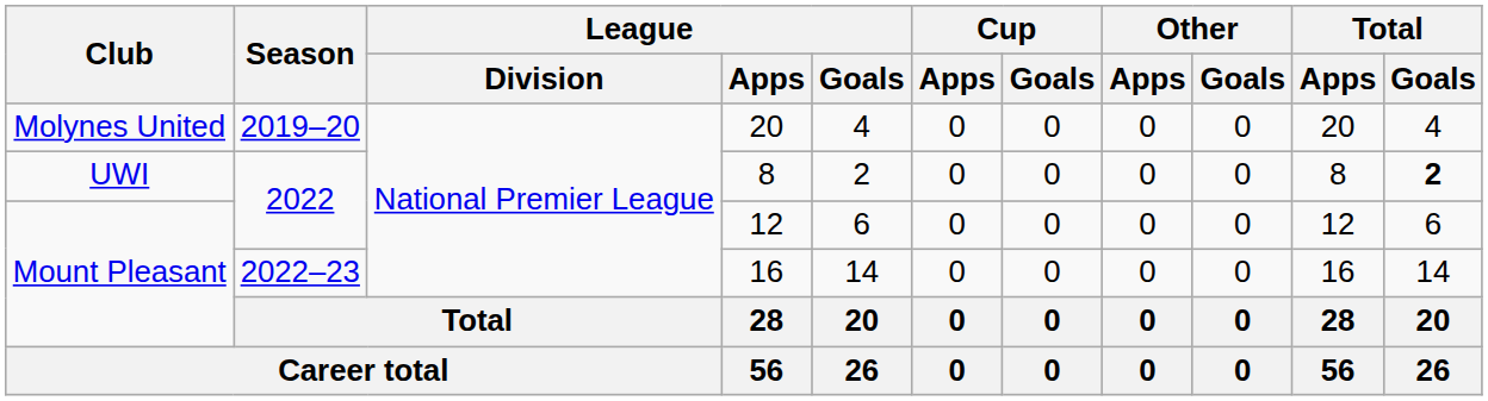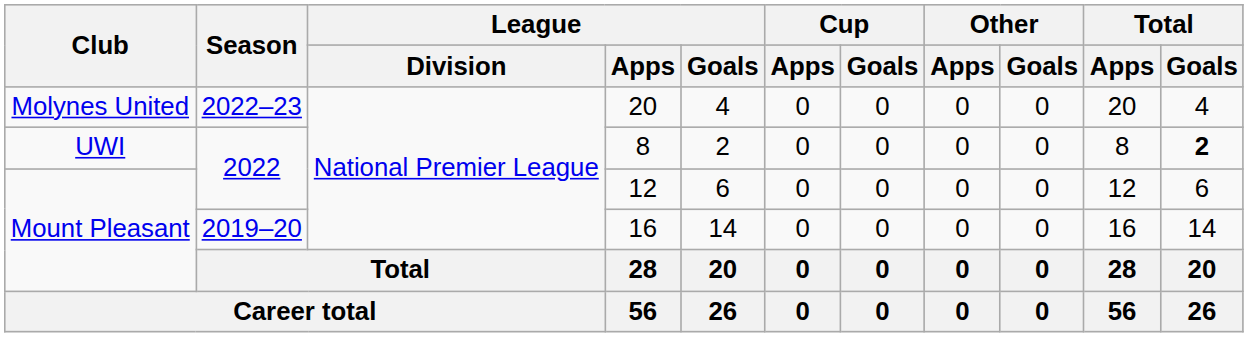row 3 | Season: 2019–20 -> 2022–23
row 6 | Season: 2022–23 -> 2019–20
